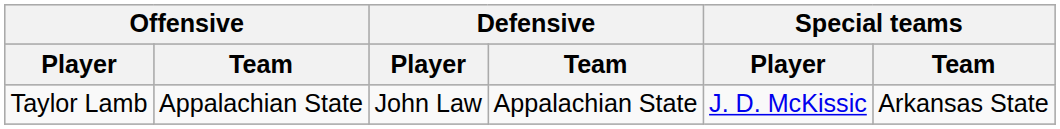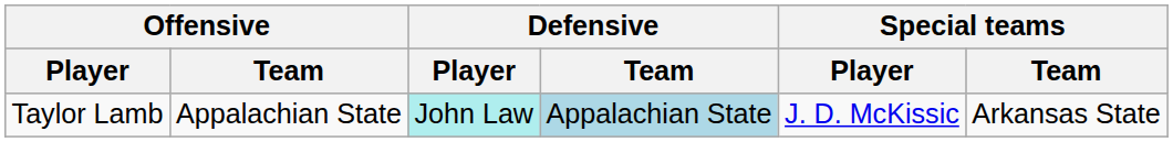Taylor Lamb | Defensive / Player: no background -> paleturquoise background
Taylor Lamb | Defensive / Team: no background -> lightblue background
